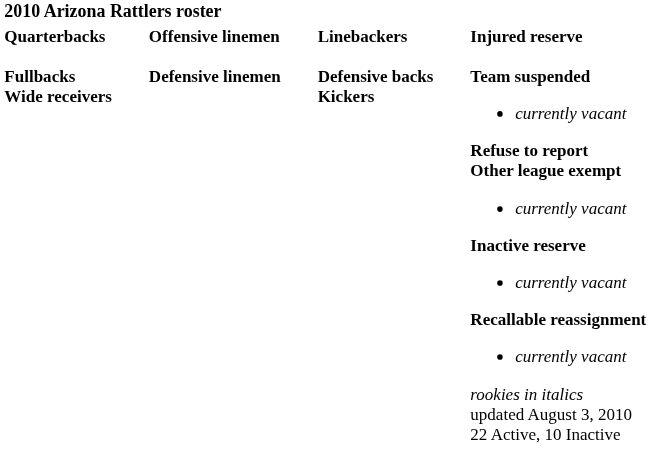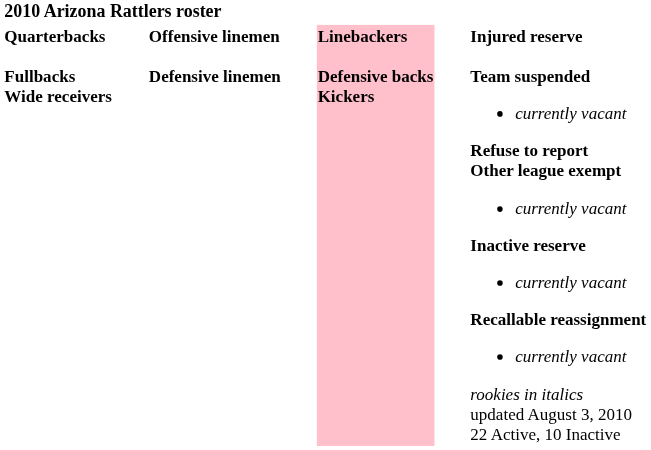Quarterbacks Fullbacks Wide receivers | column 3: no background -> pink background
